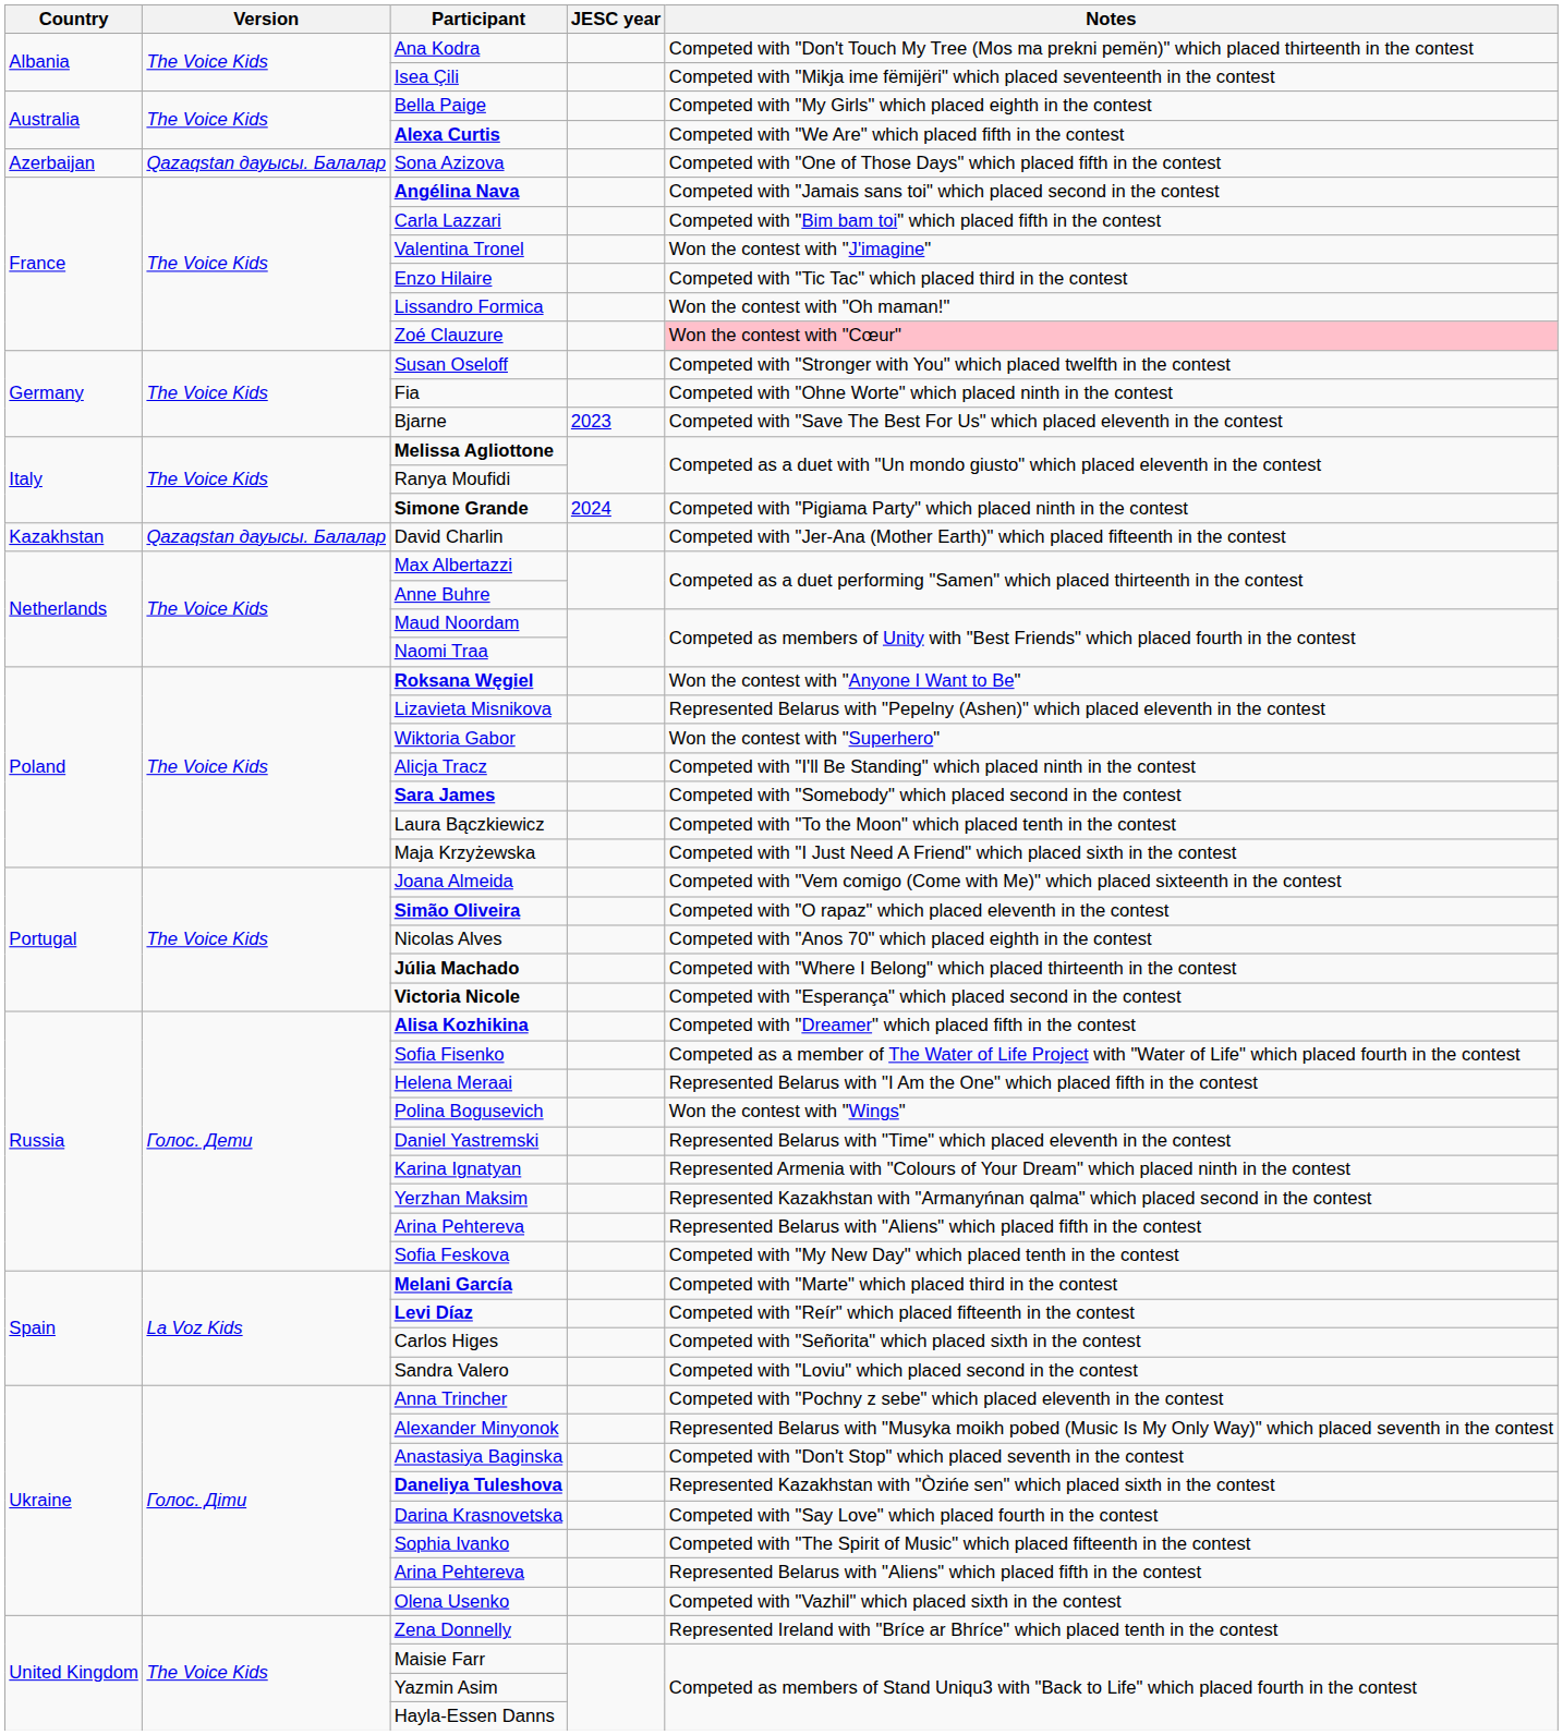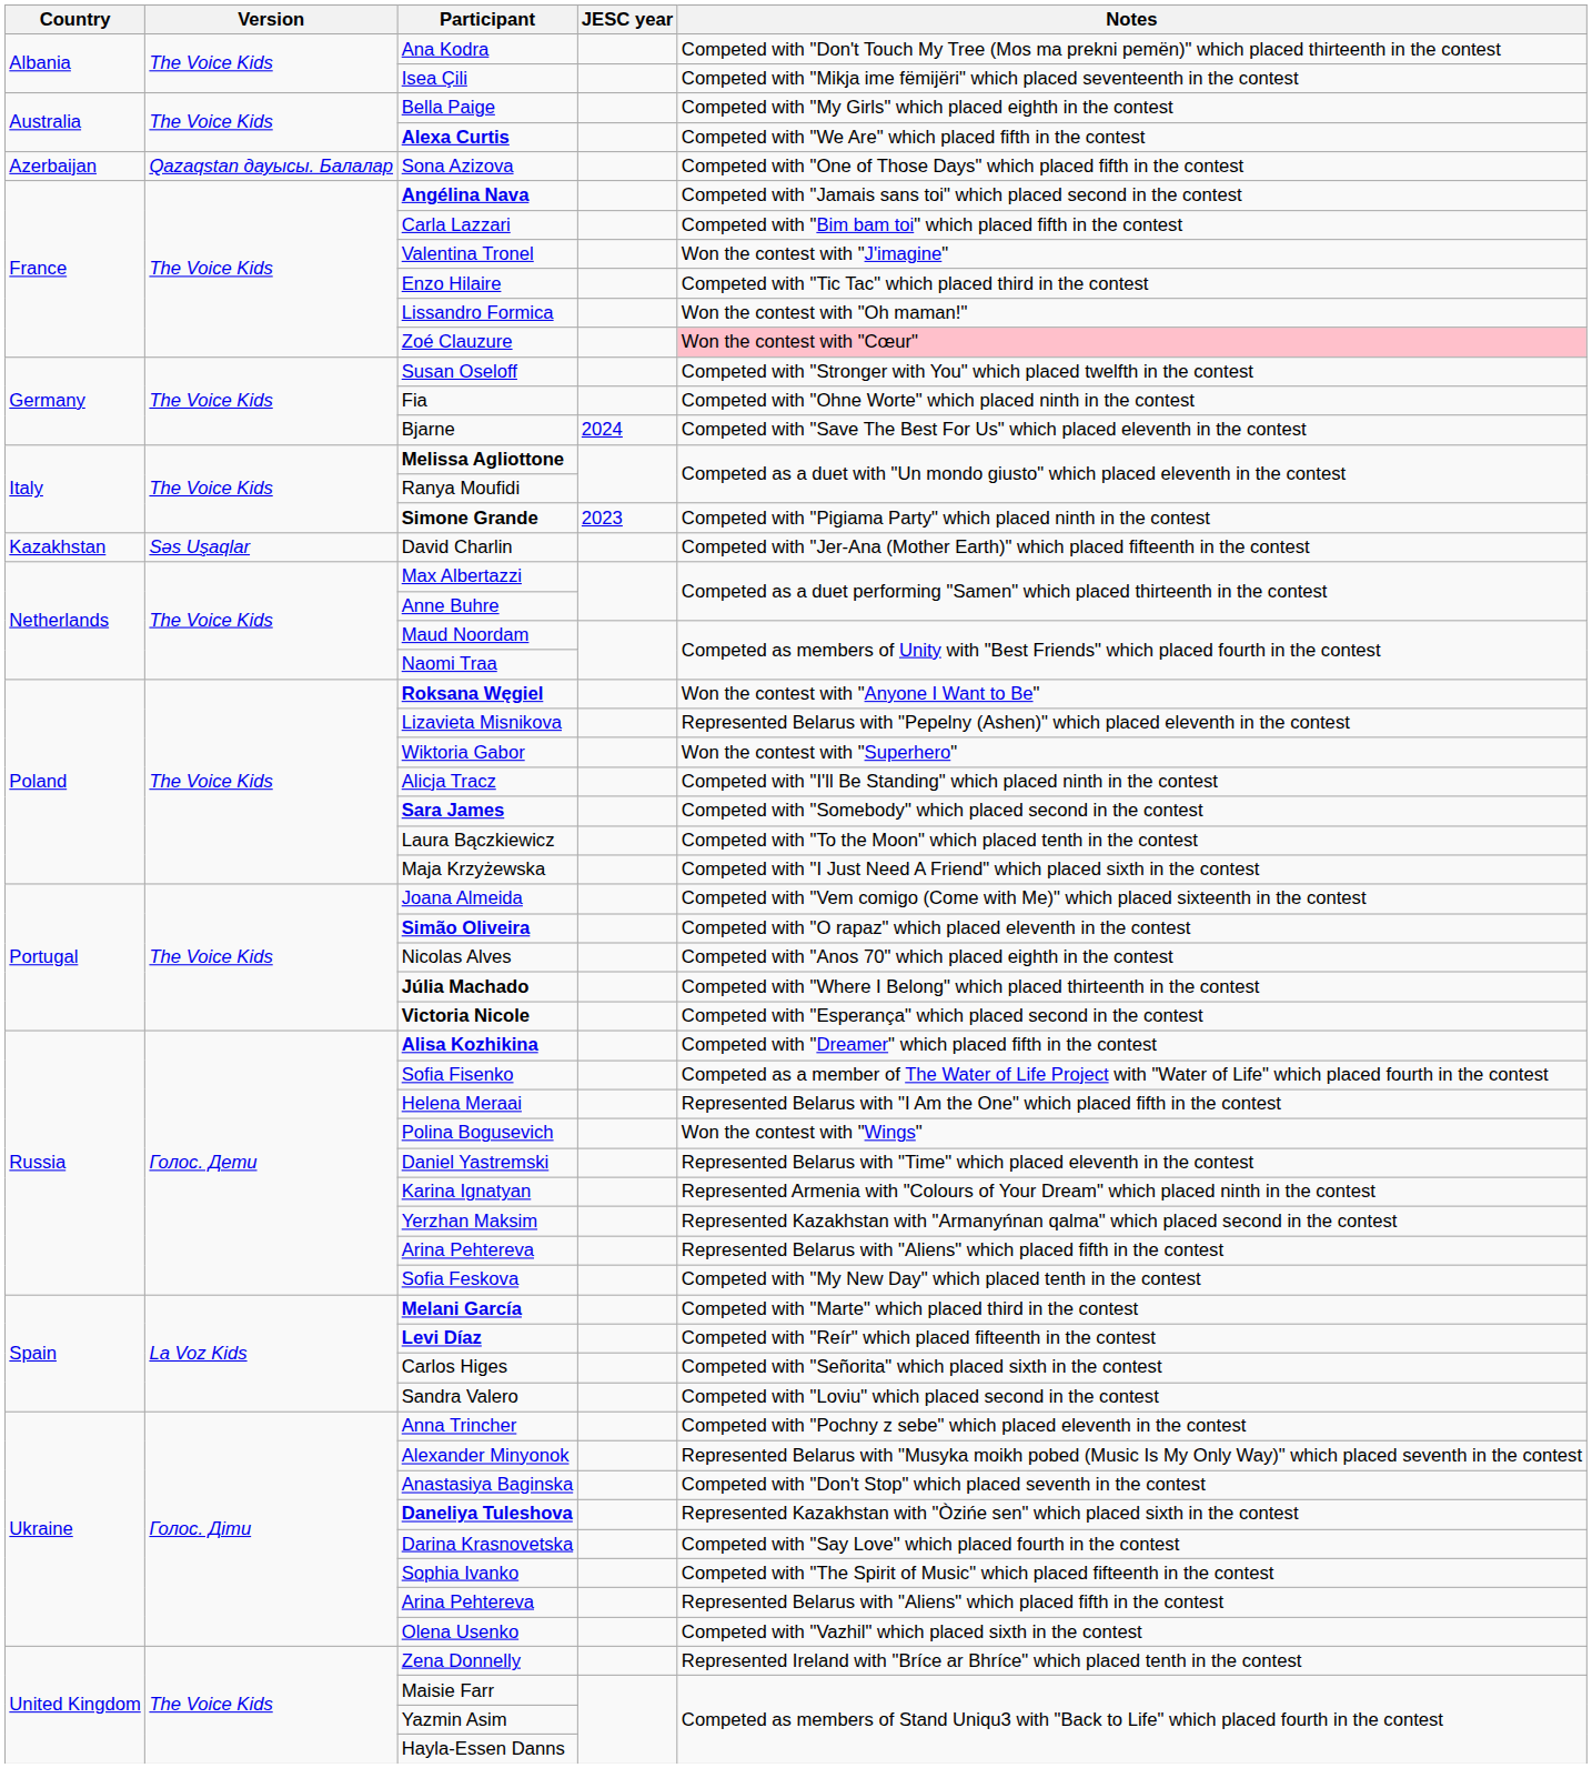Bjarne | JESC year: 2023 -> 2024
Simone Grande | JESC year: 2024 -> 2023
David Charlin | Version: Qazaqstan дауысы. Балалар -> Səs Uşaqlar
